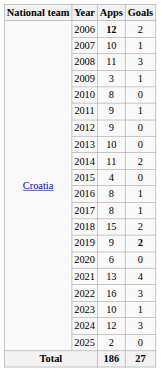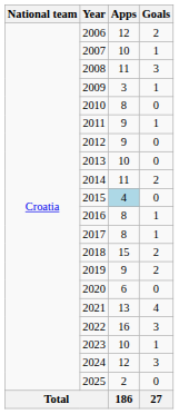2006 | Apps: bold -> normal
2015 | Apps: no background -> lightblue background
2019 | Goals: bold -> normal
